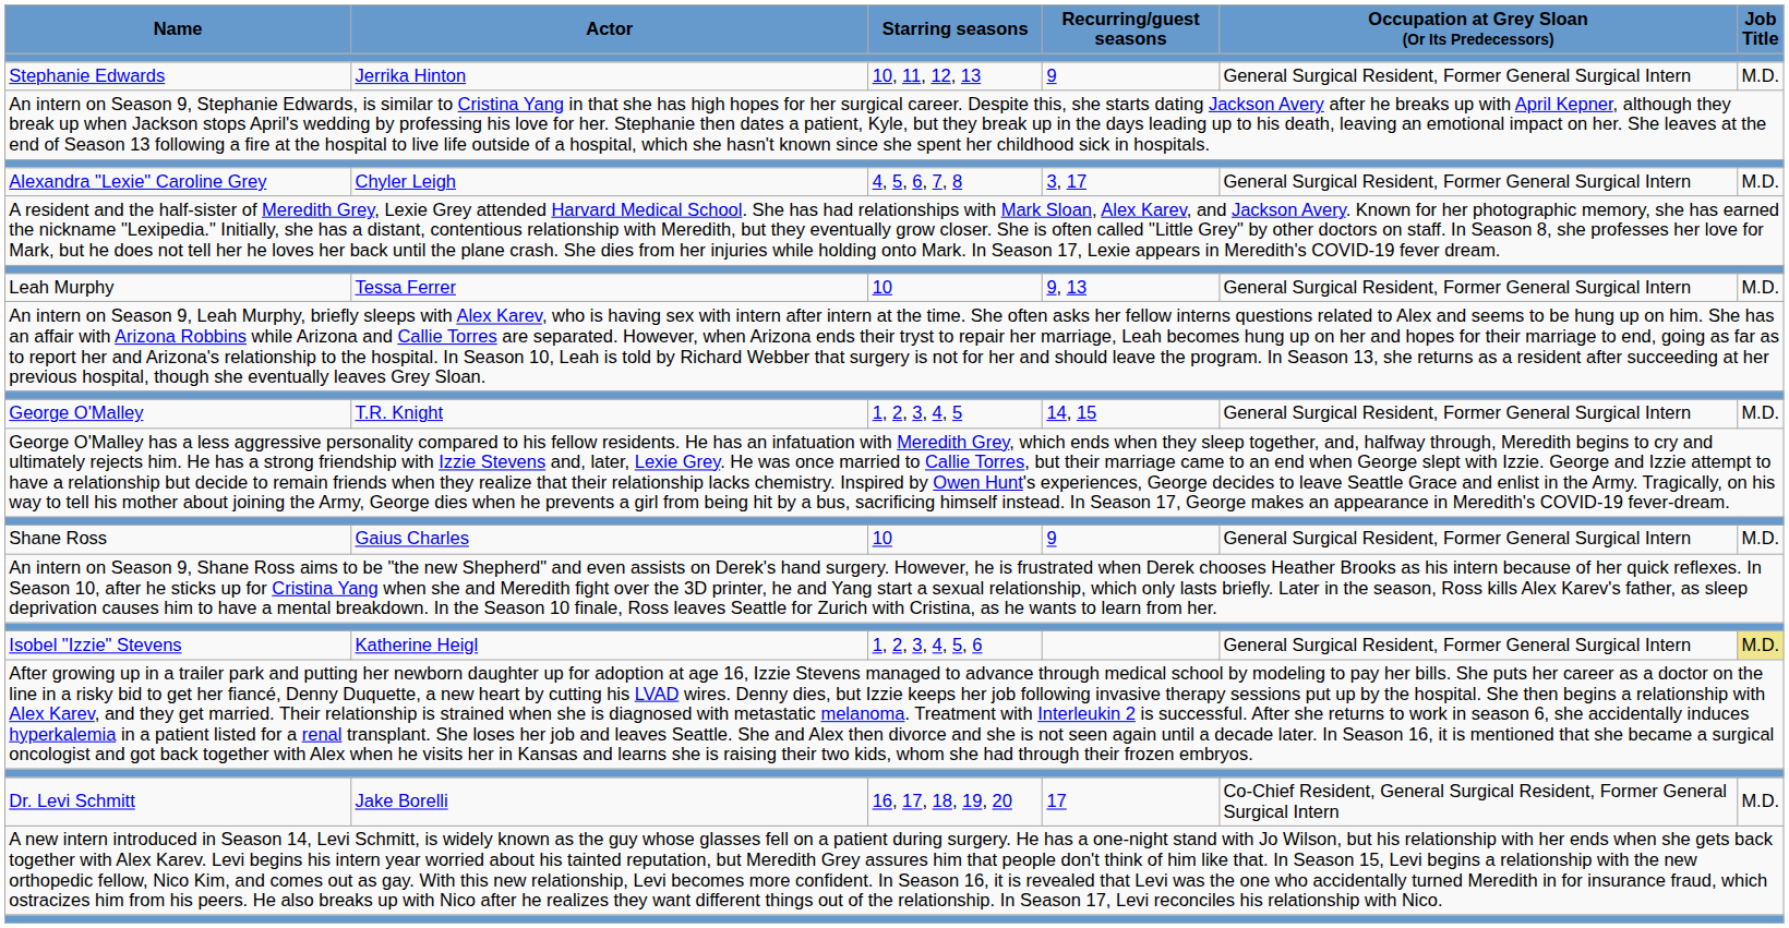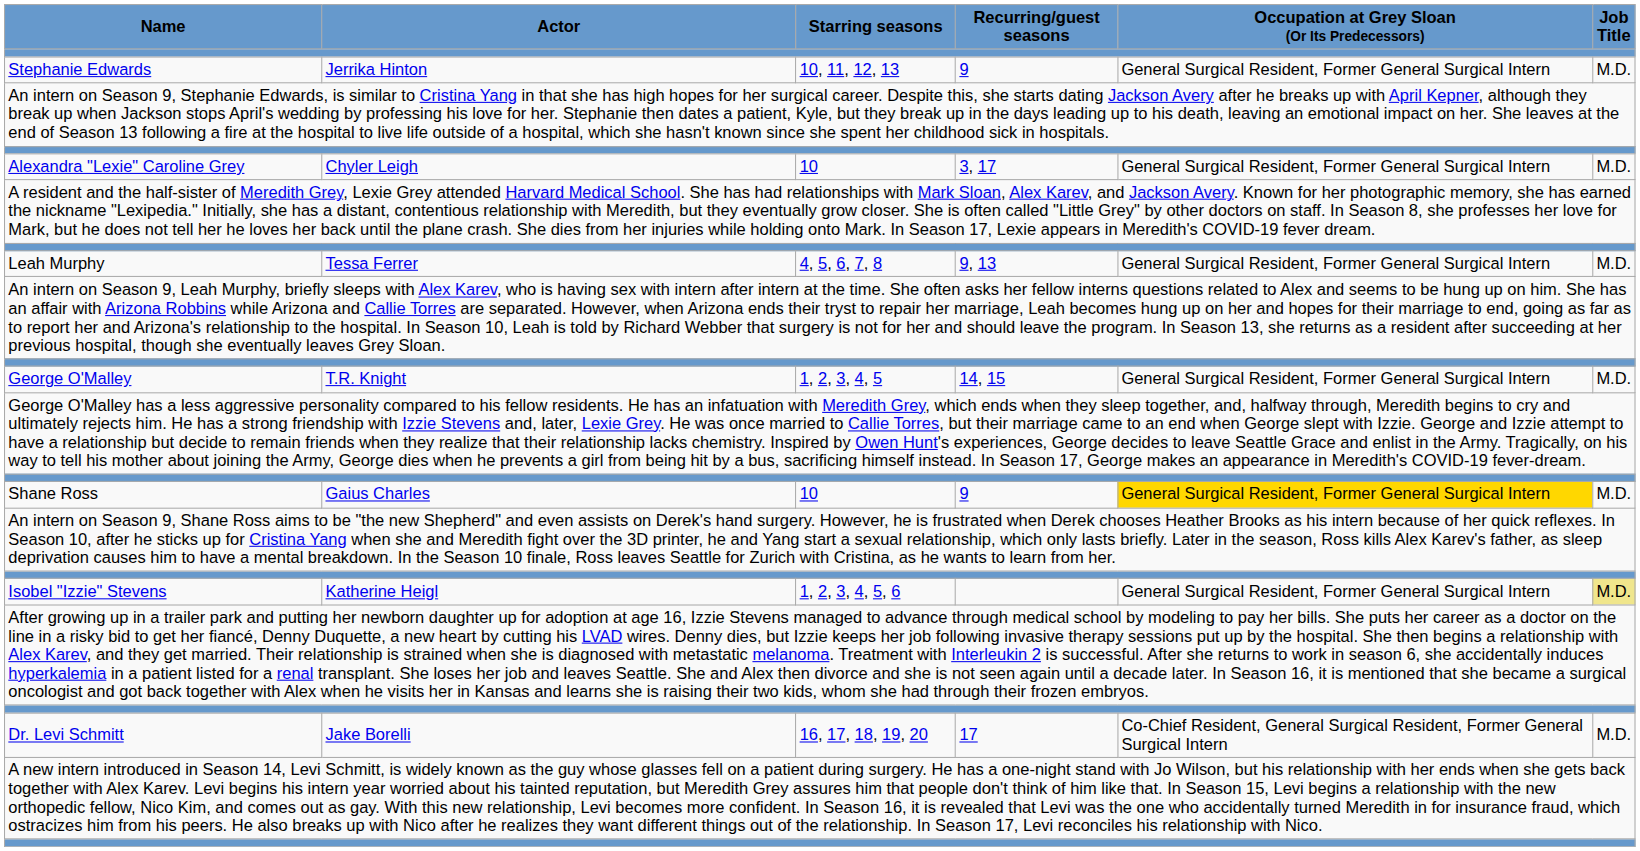Alexandra "Lexie" Caroline Grey | Starring seasons: 4, 5, 6, 7, 8 -> 10
Leah Murphy | Starring seasons: 10 -> 4, 5, 6, 7, 8
Shane Ross | Occupation at Grey Sloan (Or Its Predecessors): no background -> gold background
